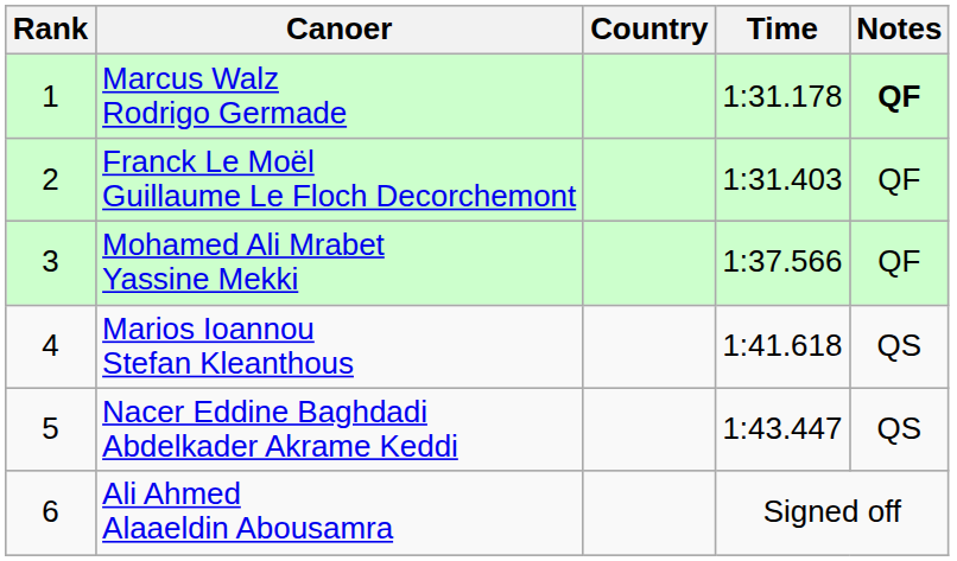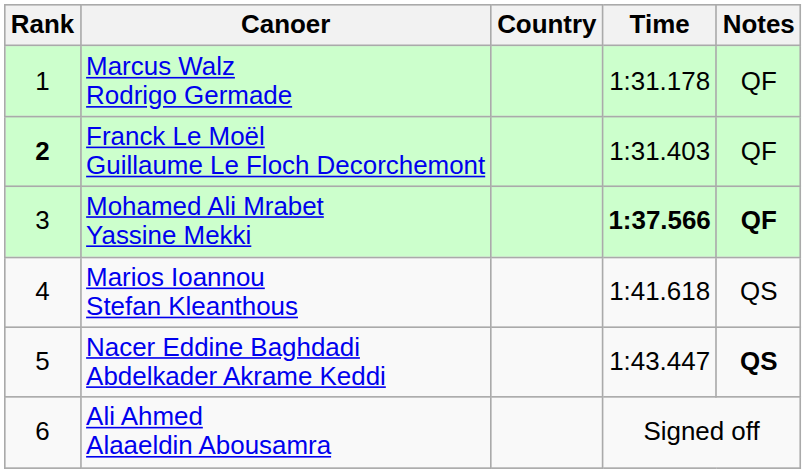Marcus Walz Rodrigo Germade | Notes: bold -> normal
Franck Le Moël Guillaume Le Floch Decorchemont | Rank: normal -> bold
Mohamed Ali Mrabet Yassine Mekki | Time: normal -> bold
Mohamed Ali Mrabet Yassine Mekki | Notes: normal -> bold
Nacer Eddine Baghdadi Abdelkader Akrame Keddi | Notes: normal -> bold
